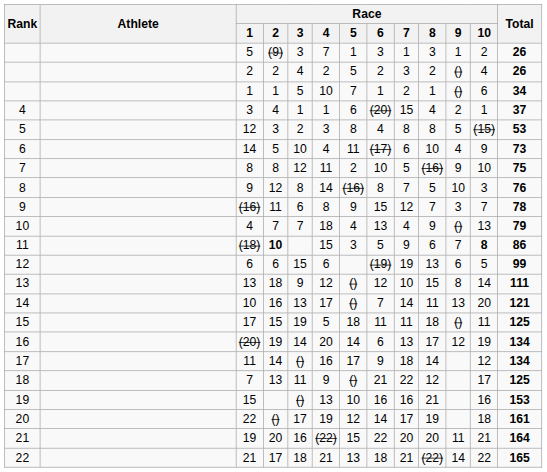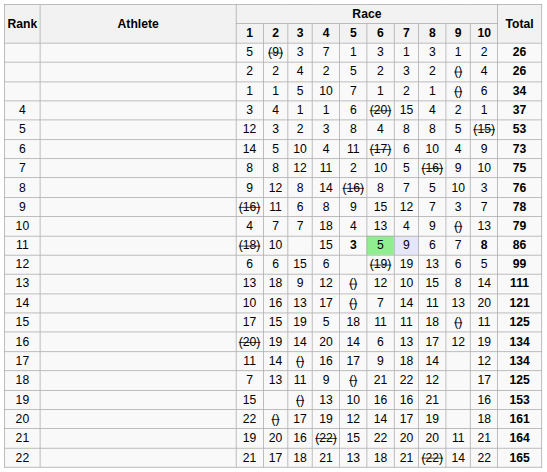(18) | Race / 2: bold -> normal
(18) | Race / 5: normal -> bold
(18) | Race / 6: no background -> lightgreen background
(18) | Race / 7: no background -> lavender background
